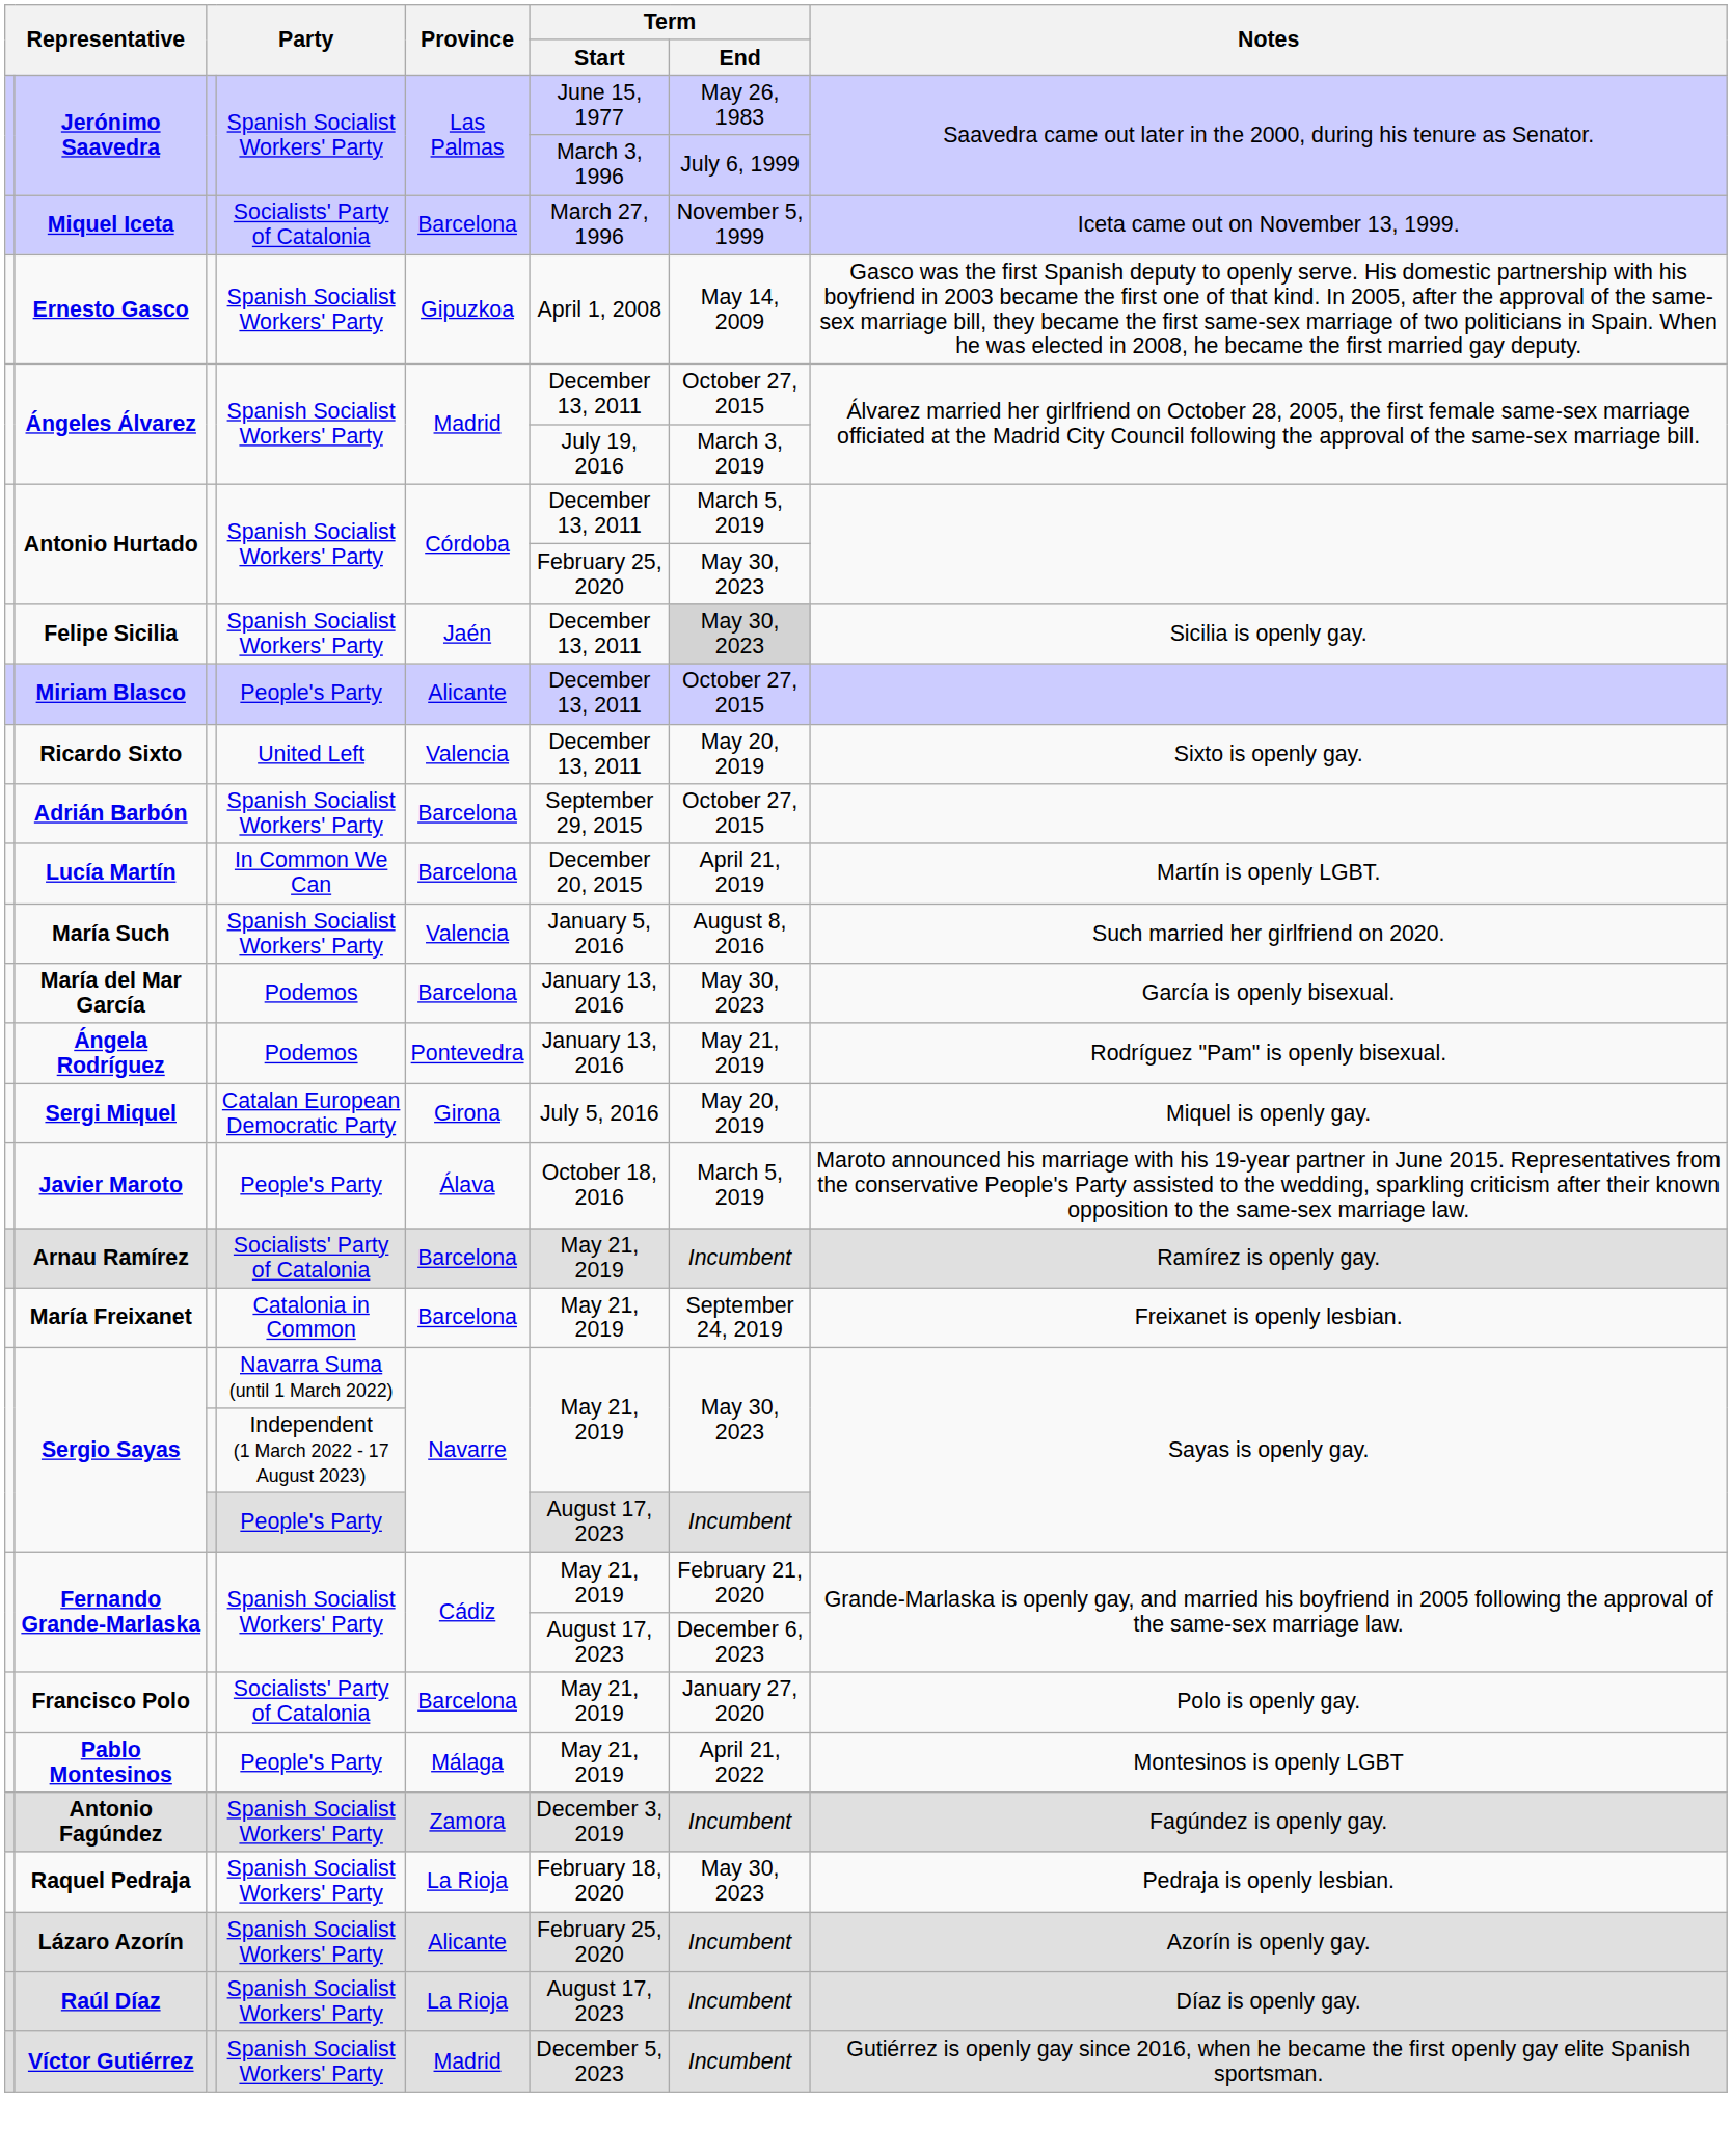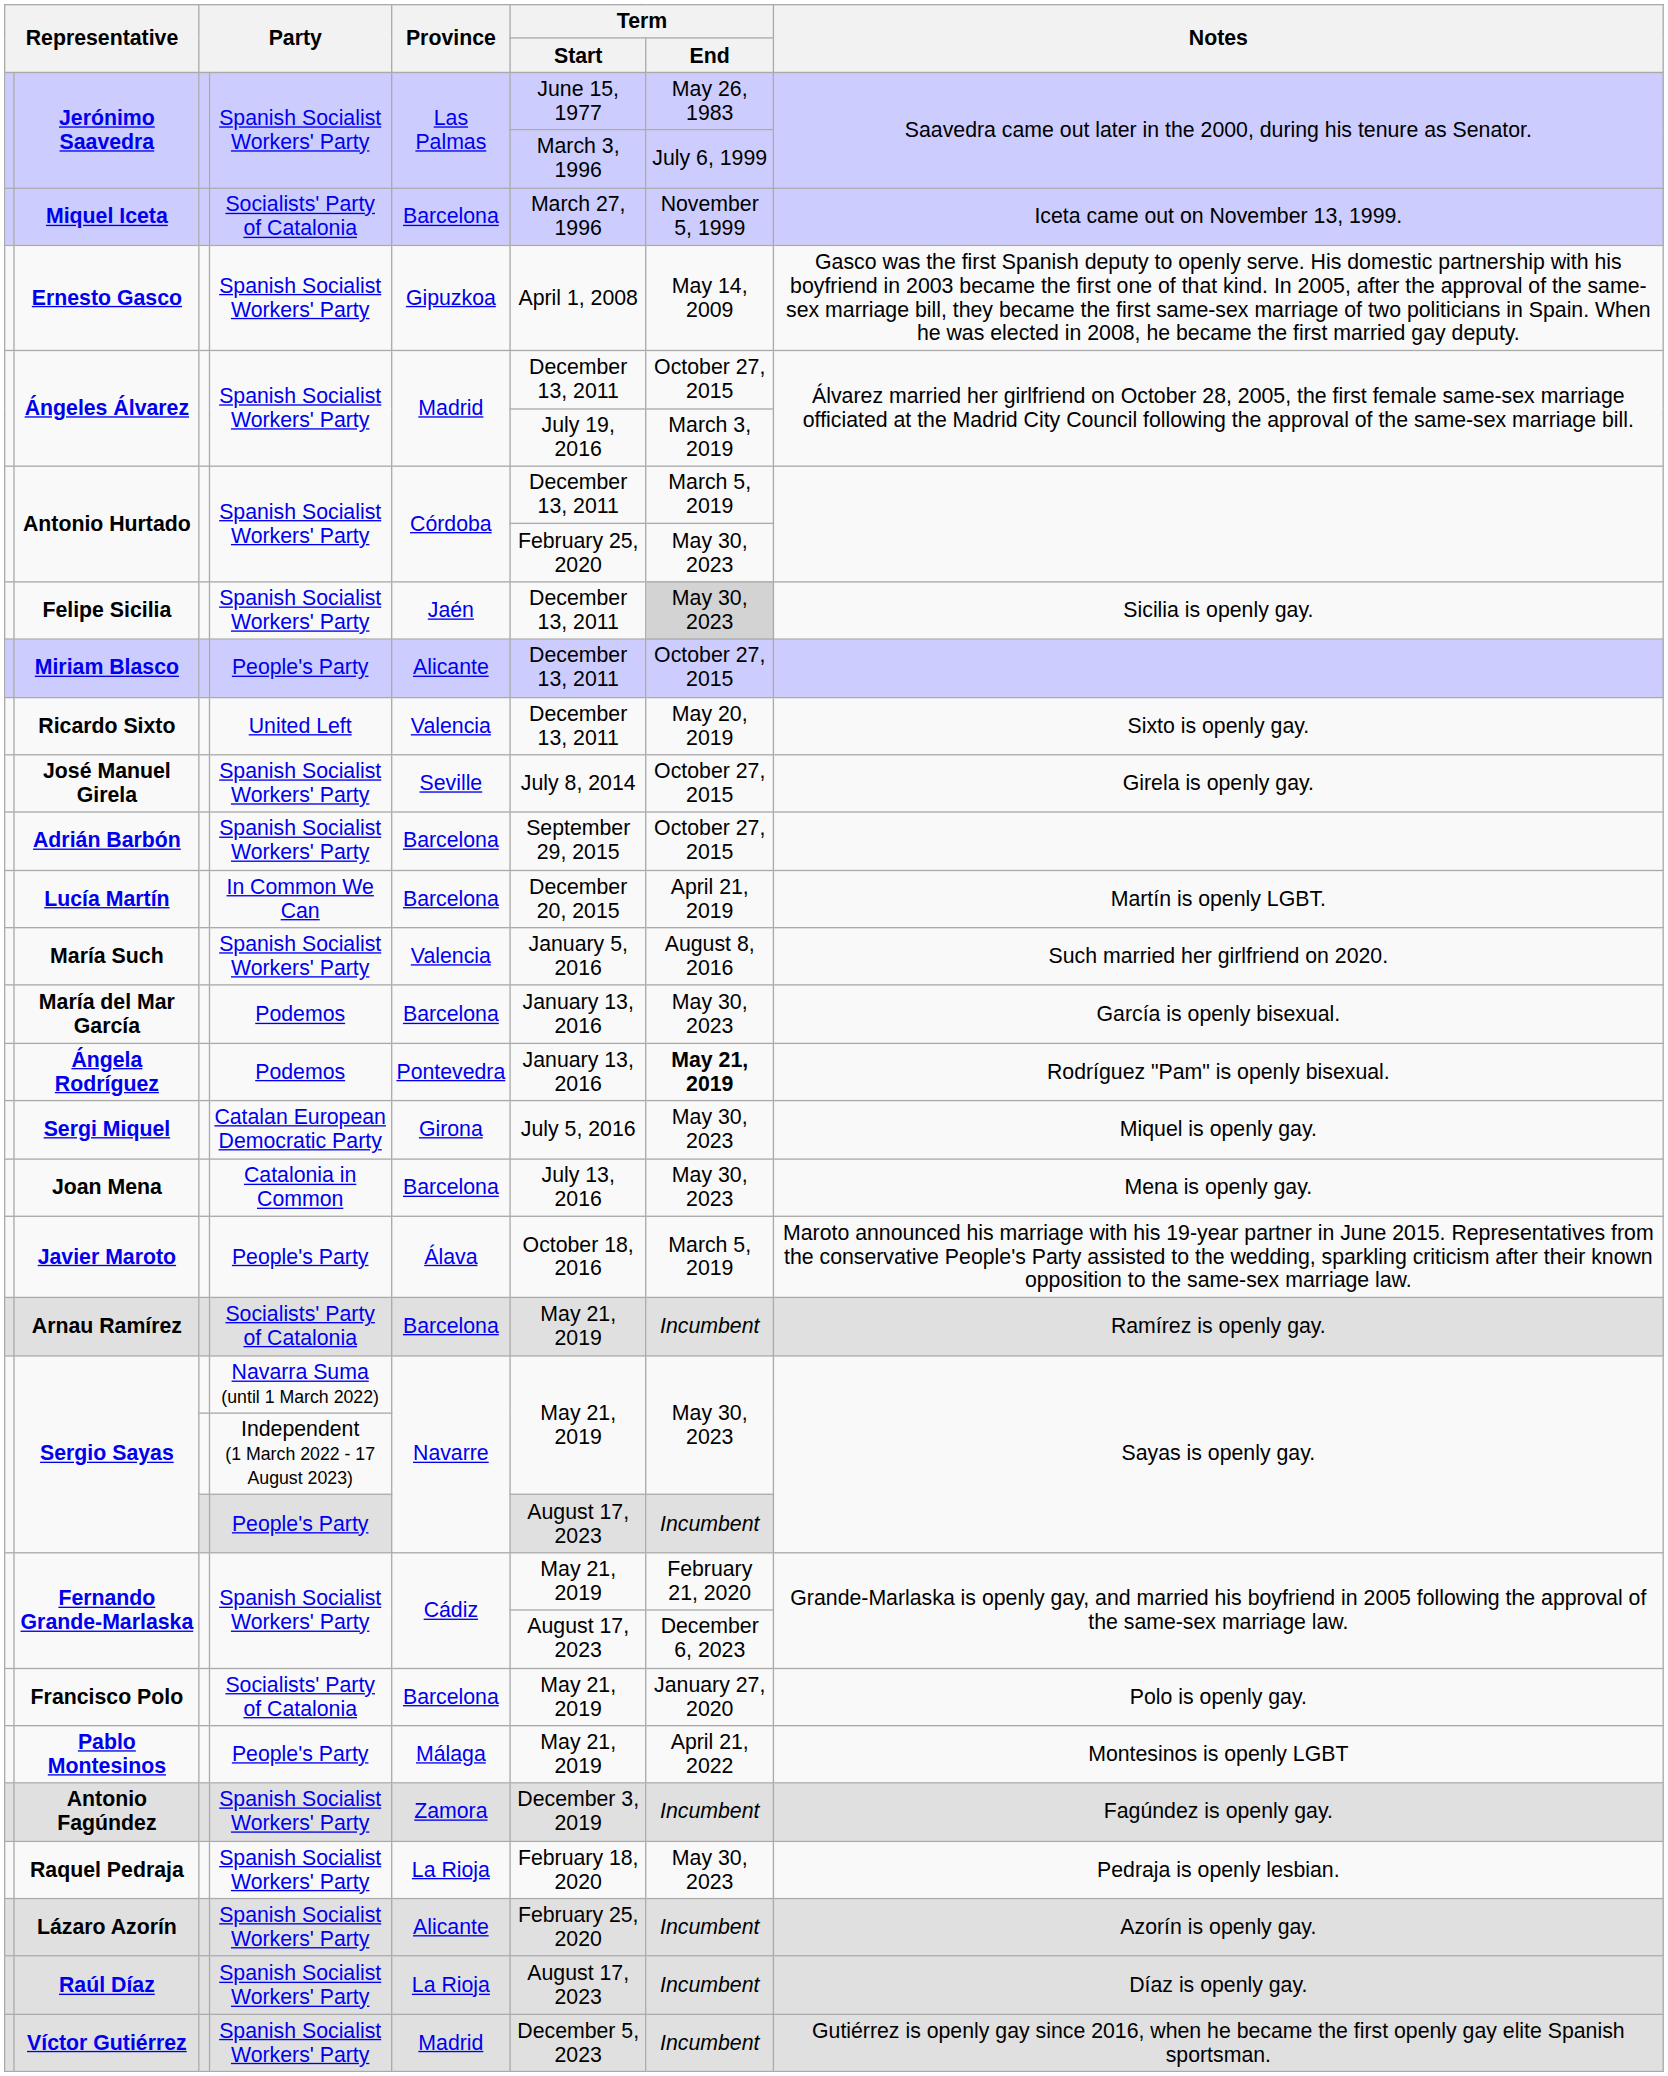+ row: José Manuel Girela | Spanish Socialist Workers' Party | Seville | July 8, 2014 | October 27, 2015 | Girela is openly gay.
Ángela Rodríguez | Term / End: normal -> bold
Sergi Miquel | Term / End: May 20, 2019 -> May 30, 2023
+ row: Joan Mena | Catalonia in Common | Barcelona | July 13, 2016 | May 30, 2023 | Mena is openly gay.
- row: María Freixanet | Catalonia in Common | Barcelona | May 21, 2019 | September 24, 2019 | Freixanet is openly lesbian.
